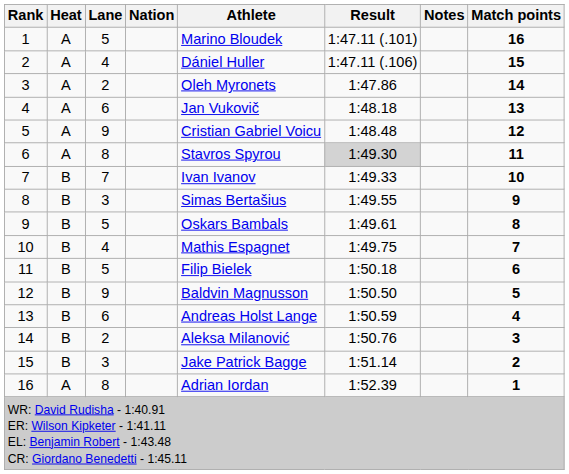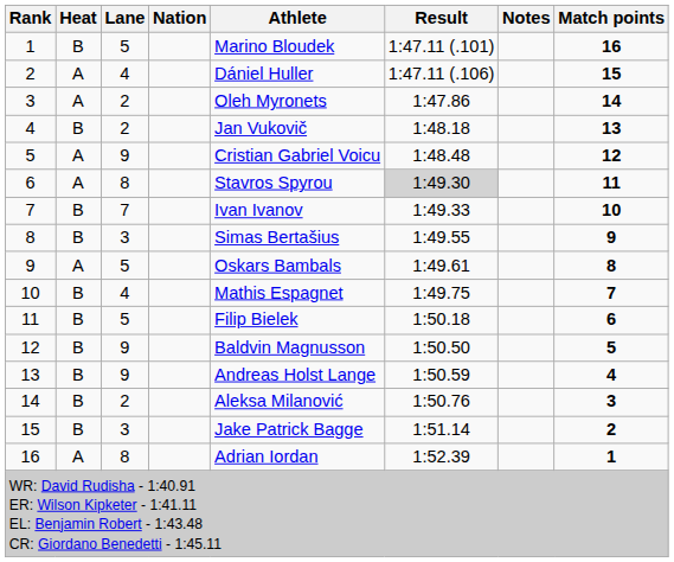row 2 | Heat: A -> B
row 5 | Heat: A -> B
row 5 | Lane: 6 -> 2
row 10 | Heat: B -> A
row 14 | Lane: 6 -> 9
